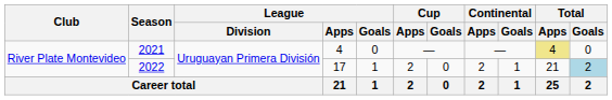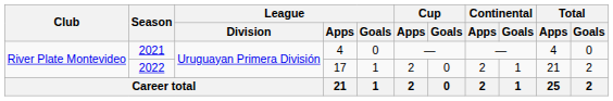2021 | Total / Apps: khaki background -> no background
2022 | Total / Goals: lightblue background -> no background
